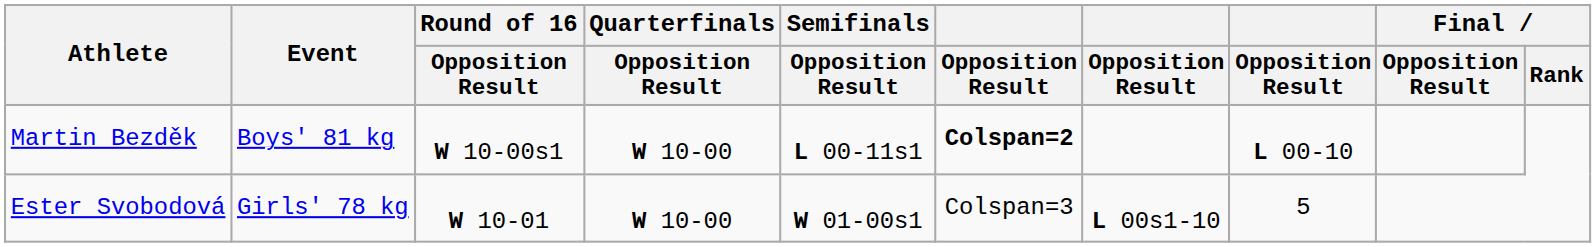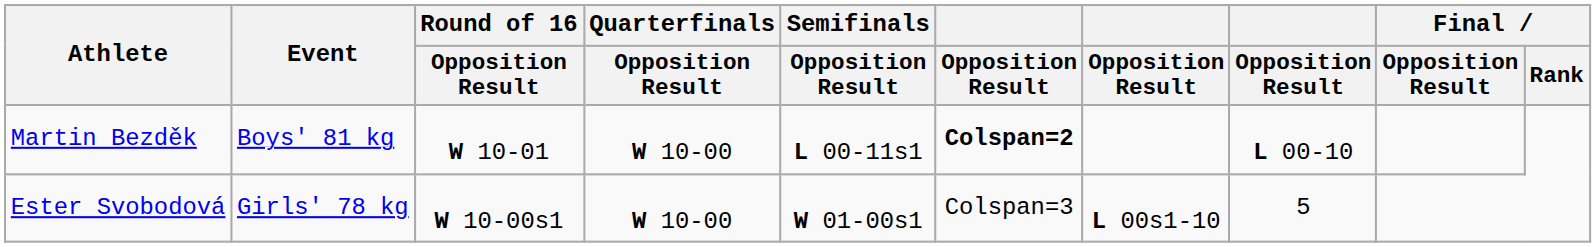Martin Bezděk | Round of 16 / Opposition Result: W 10-00s1 -> W 10-01
Ester Svobodová | Round of 16 / Opposition Result: W 10-01 -> W 10-00s1
